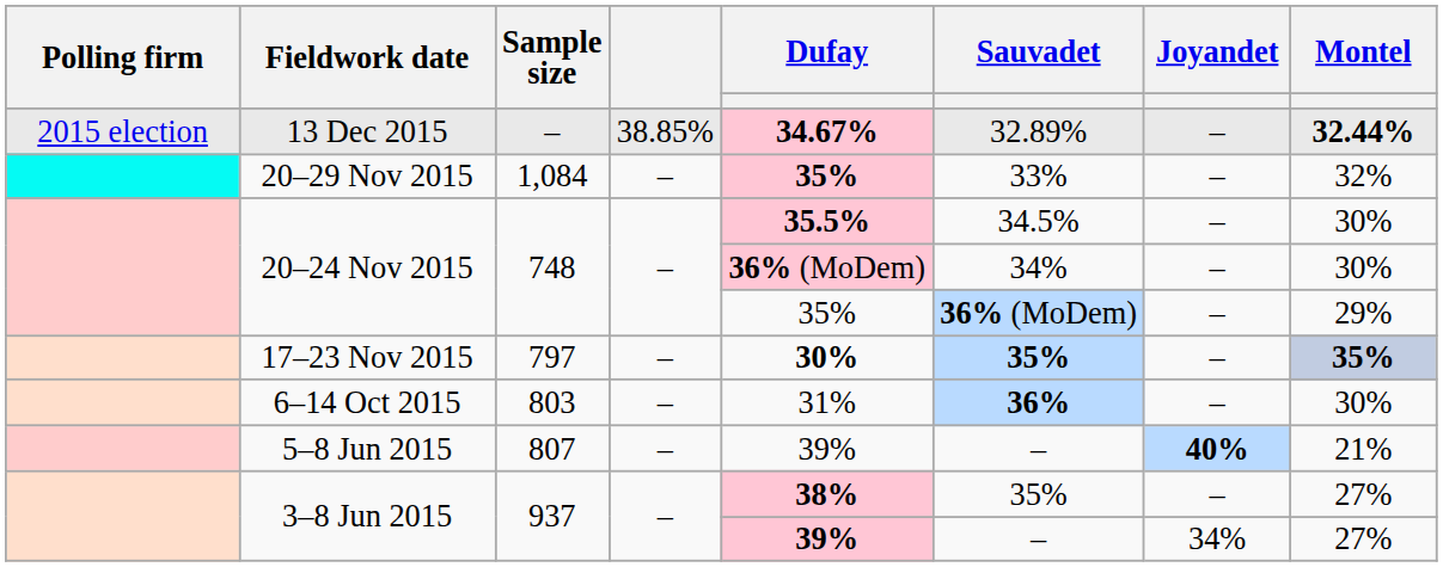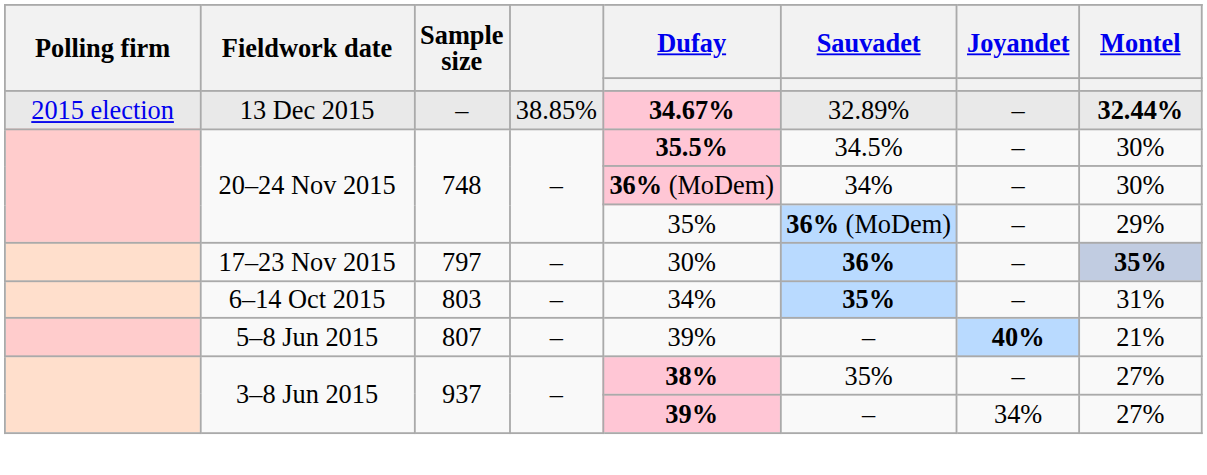- row: 20–29 Nov 2015 | 1,084 | – | 35% | 33% | – | 32%
17–23 Nov 2015 | Dufay: bold -> normal
17–23 Nov 2015 | Sauvadet: 35% -> 36%
6–14 Oct 2015 | Dufay: 31% -> 34%
6–14 Oct 2015 | Sauvadet: 36% -> 35%
6–14 Oct 2015 | Montel: 30% -> 31%
